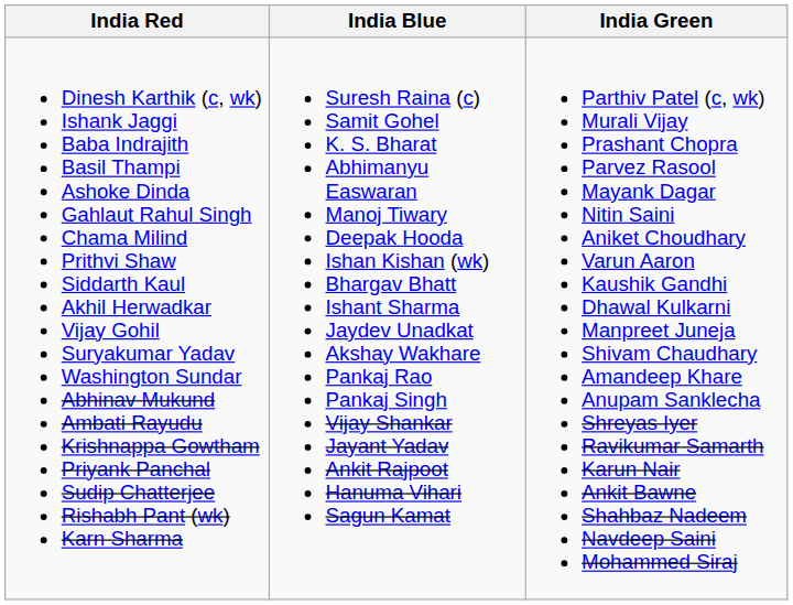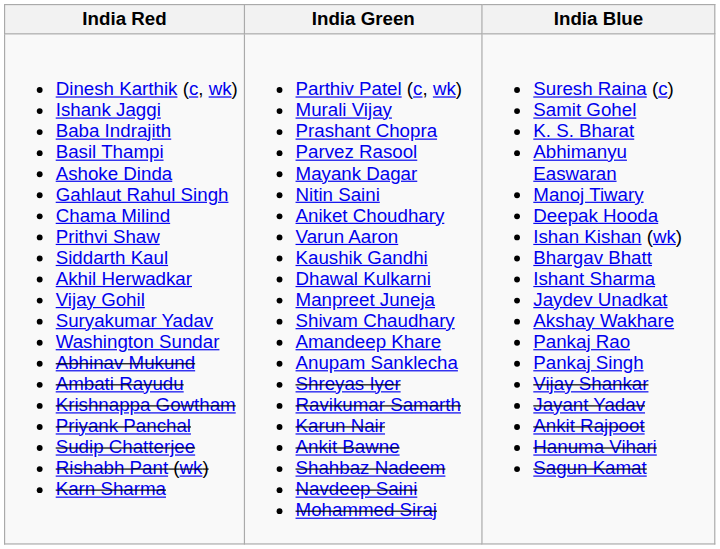columns swapped: India Blue <-> India Green
